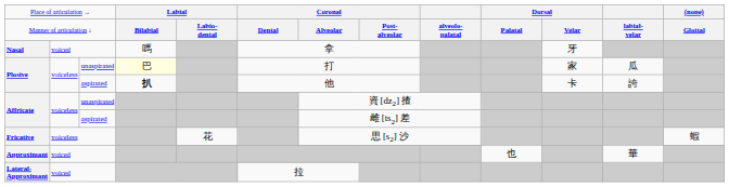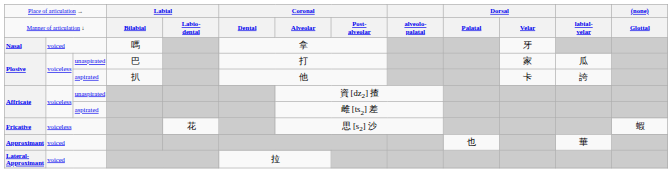Plosive / unaspirated | column 4: lightyellow background -> no background
Plosive / aspirated | column 4: bold -> normal
